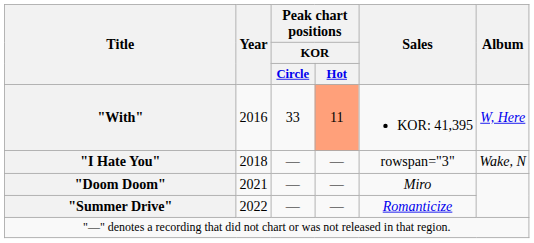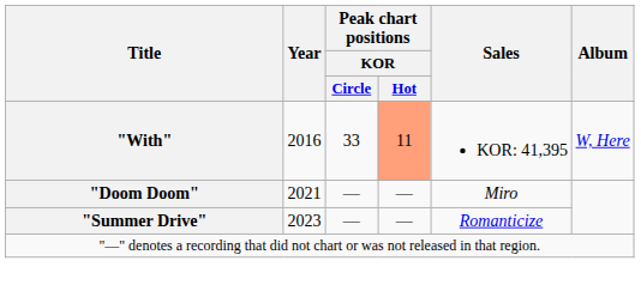- row: "I Hate You" | 2018 | — | — | rowspan="3" | Wake, N
"Summer Drive" | Year: 2022 -> 2023
